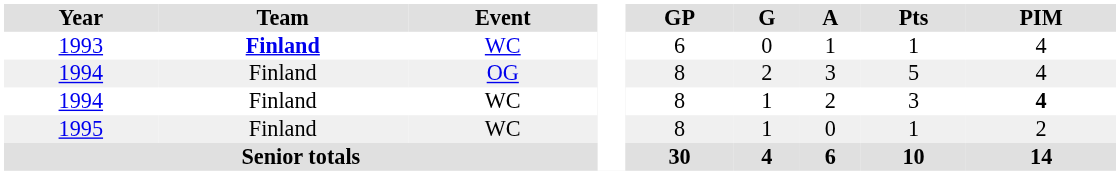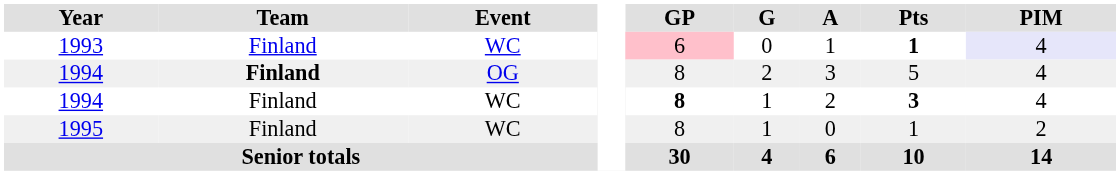1993 | Team: bold -> normal
1993 | GP: no background -> pink background
1993 | Pts: normal -> bold
1993 | PIM: no background -> lavender background
1994 / OG | Team: normal -> bold
1994 / WC | GP: normal -> bold
1994 / WC | Pts: normal -> bold
1994 / WC | PIM: bold -> normal
